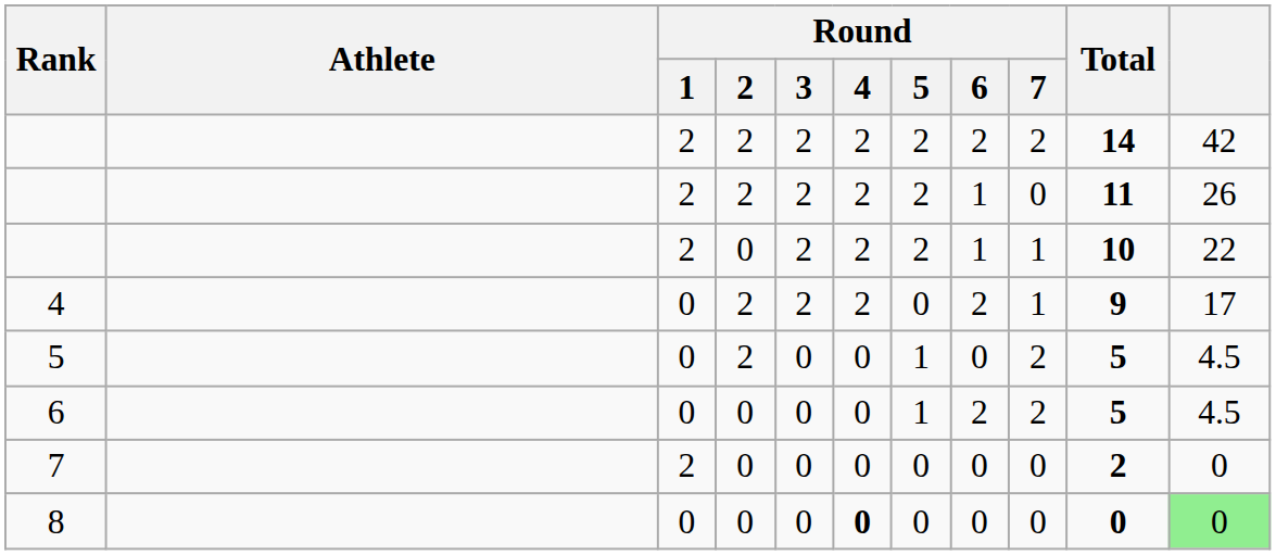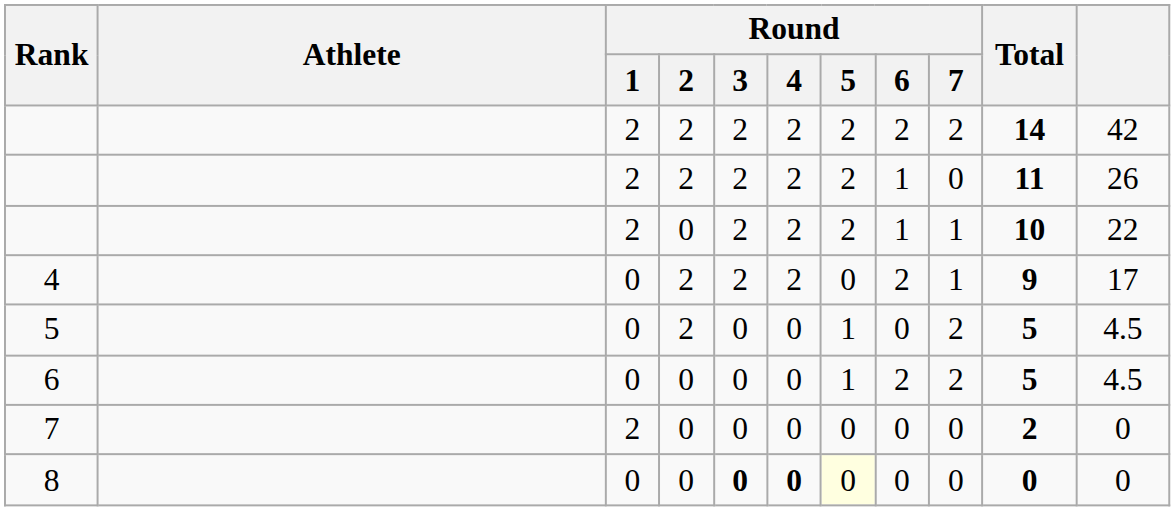8 | Round / 3: normal -> bold
8 | Round / 5: no background -> lightyellow background
8 | column 11: lightgreen background -> no background
